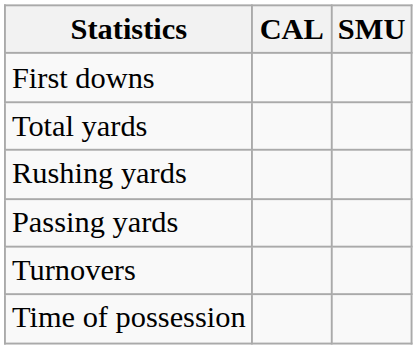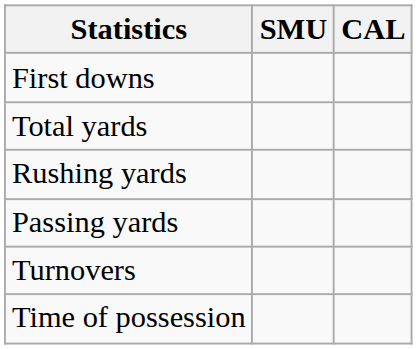columns swapped: SMU <-> CAL
